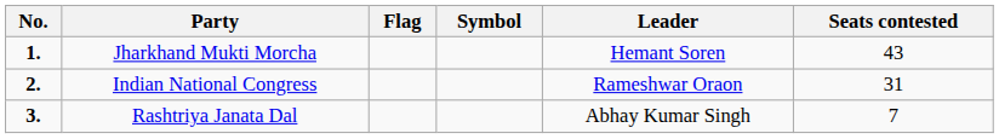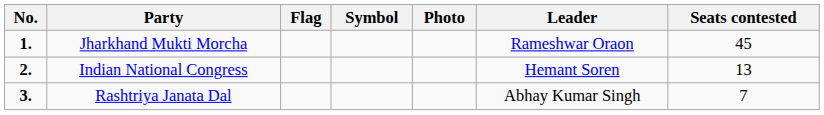+ column: Photo
Jharkhand Mukti Morcha | Leader: Hemant Soren -> Rameshwar Oraon
Jharkhand Mukti Morcha | Seats contested: 43 -> 45
Indian National Congress | Leader: Rameshwar Oraon -> Hemant Soren
Indian National Congress | Seats contested: 31 -> 13
